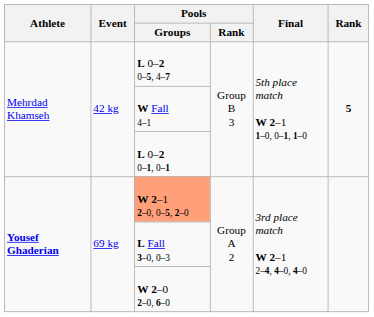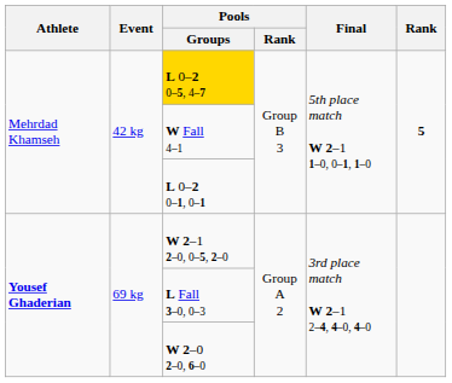L 0–2 0–5, 4–7 | Pools / Groups: no background -> gold background
W 2–1 2–0, 0–5, 2–0 | Pools / Groups: lightsalmon background -> no background
